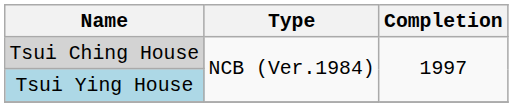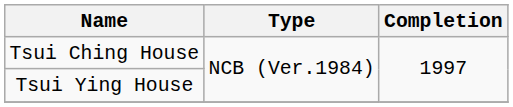Tsui Ching House | Name: lightgrey background -> no background
Tsui Ying House | Name: lightblue background -> no background
